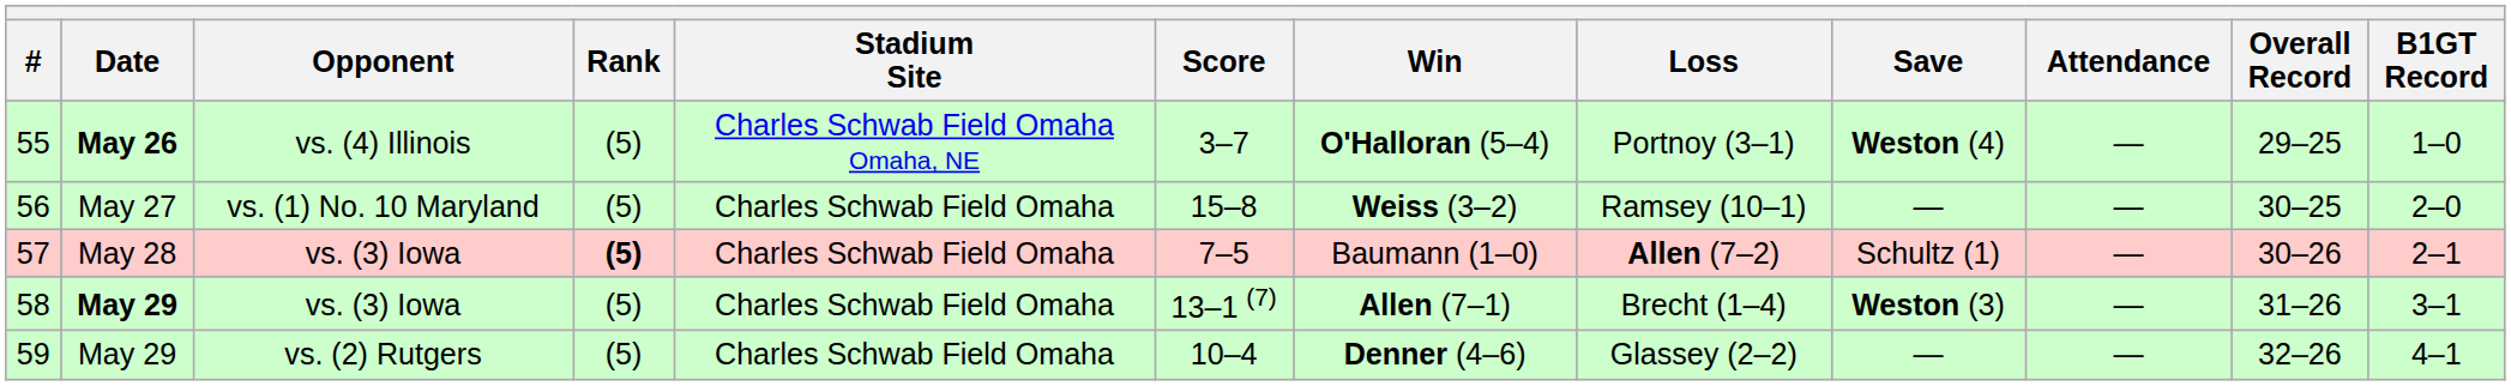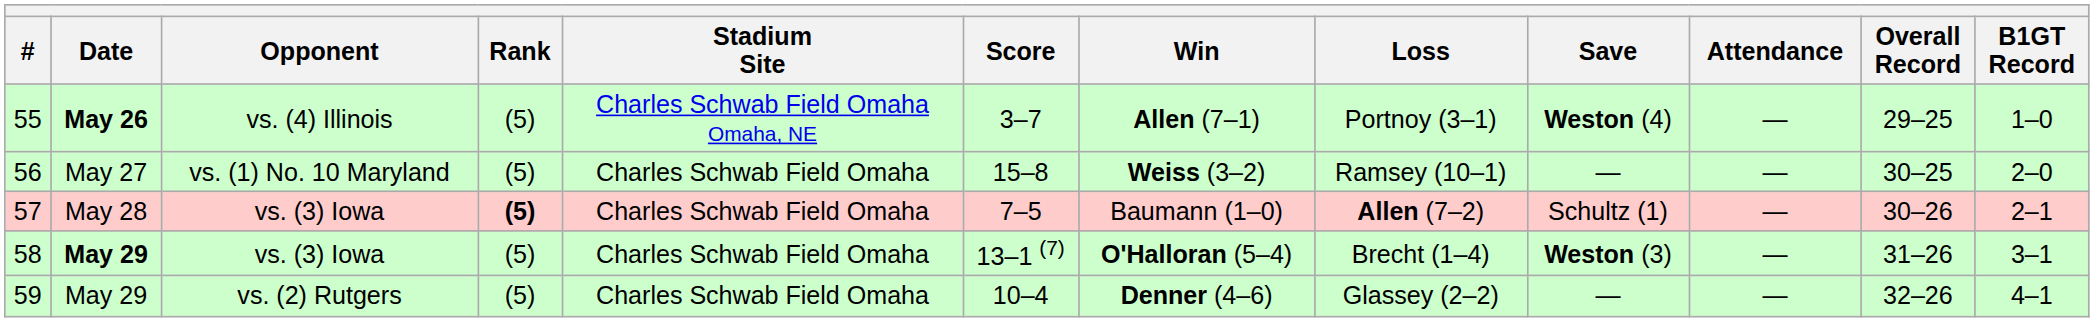55 | Win: O'Halloran (5–4) -> Allen (7–1)
58 | Win: Allen (7–1) -> O'Halloran (5–4)
